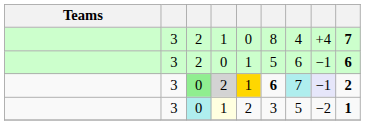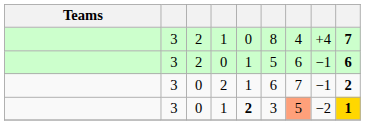row 4 | column 3: lightgreen background -> no background
row 4 | column 4: lightgrey background -> no background
row 4 | column 5: gold background -> no background
row 4 | column 6: bold -> normal
row 4 | column 7: paleturquoise background -> no background
row 4 | column 8: lavender background -> no background
row 5 | column 3: paleturquoise background -> no background
row 5 | column 4: lightyellow background -> no background
row 5 | column 5: normal -> bold
row 5 | column 7: no background -> lightsalmon background
row 5 | column 9: no background -> gold background
